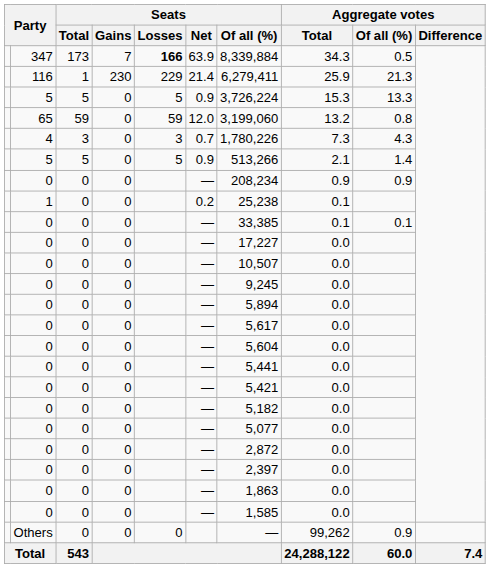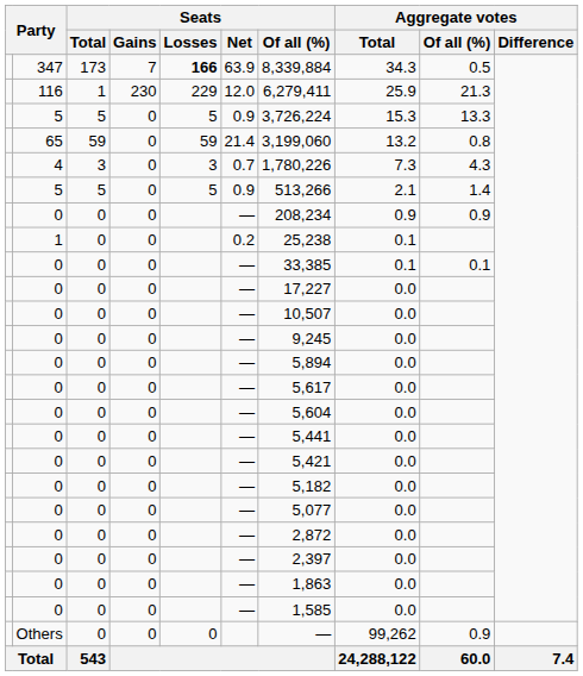116 | Seats / Net: 21.4 -> 12.0
65 | Seats / Net: 12.0 -> 21.4
